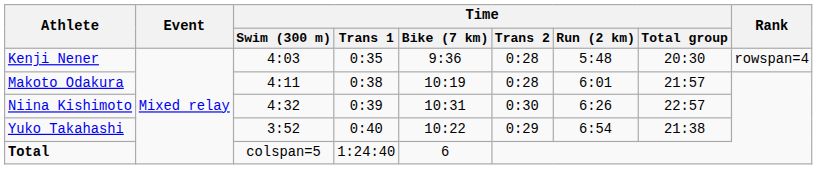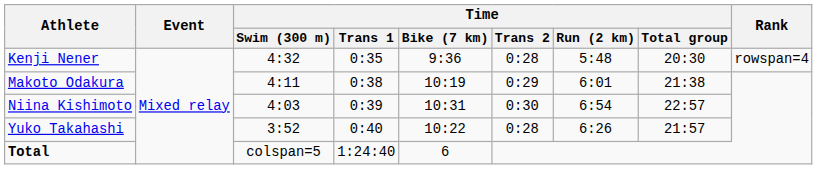Kenji Nener | Time / Swim (300 m): 4:03 -> 4:32
Makoto Odakura | Time / Trans 2: 0:28 -> 0:29
Makoto Odakura | Time / Total group: 21:57 -> 21:38
Niina Kishimoto | Time / Swim (300 m): 4:32 -> 4:03
Niina Kishimoto | Time / Run (2 km): 6:26 -> 6:54
Yuko Takahashi | Time / Trans 2: 0:29 -> 0:28
Yuko Takahashi | Time / Run (2 km): 6:54 -> 6:26
Yuko Takahashi | Time / Total group: 21:38 -> 21:57
